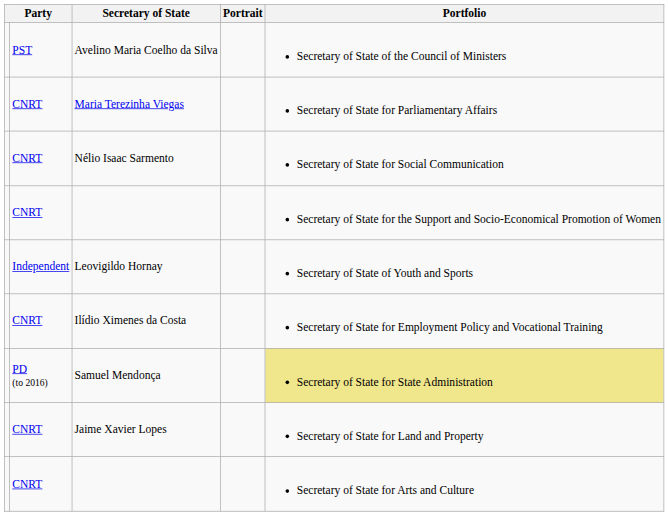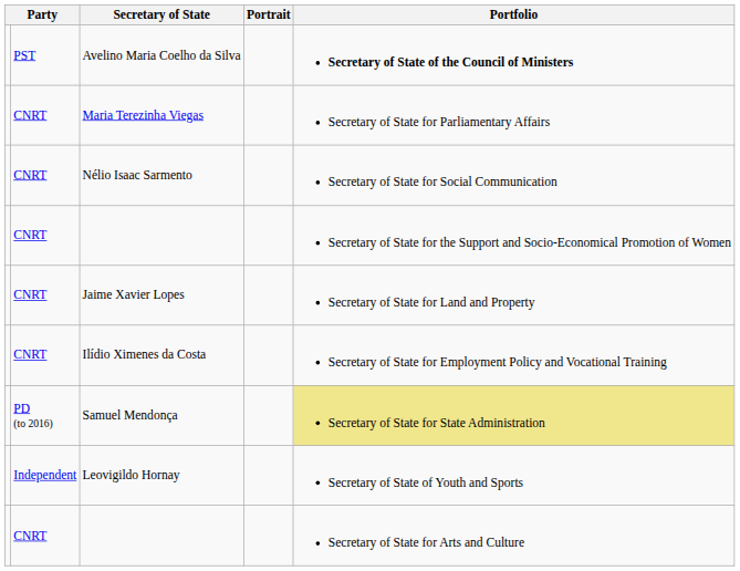Avelino Maria Coelho da Silva | Portfolio: normal -> bold
rows swapped: Leovigildo Hornay <-> Jaime Xavier Lopes
